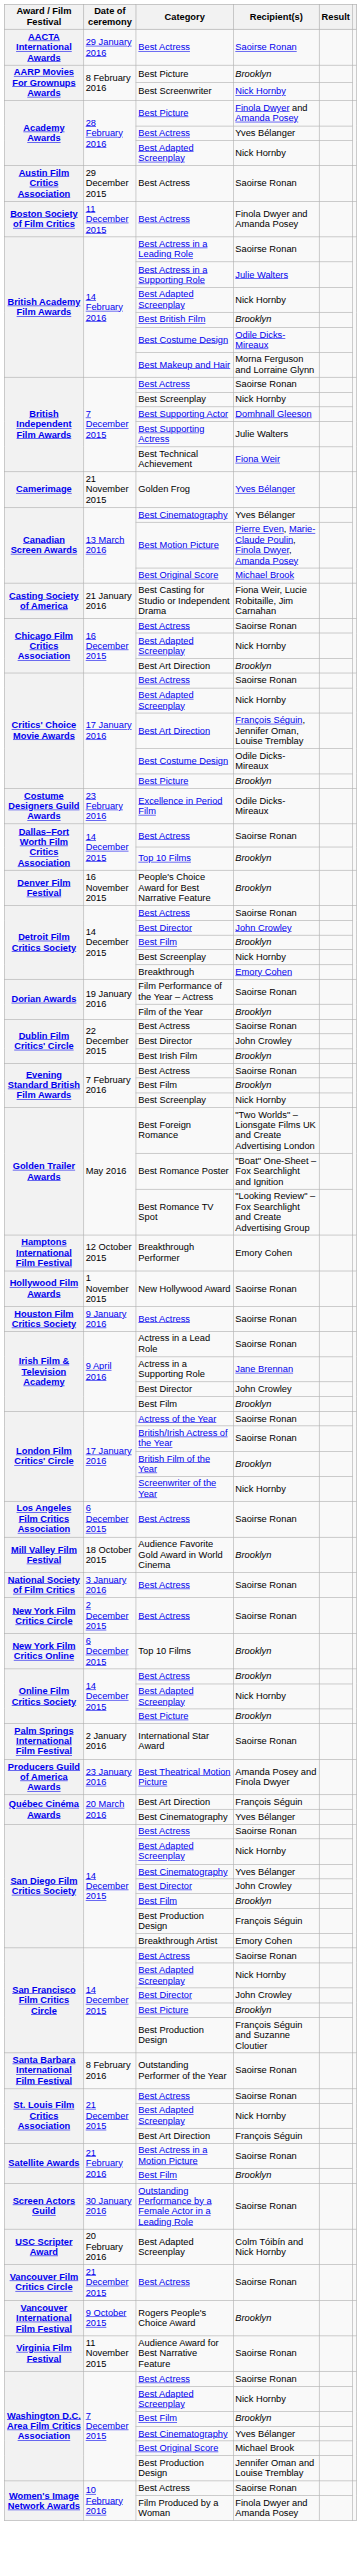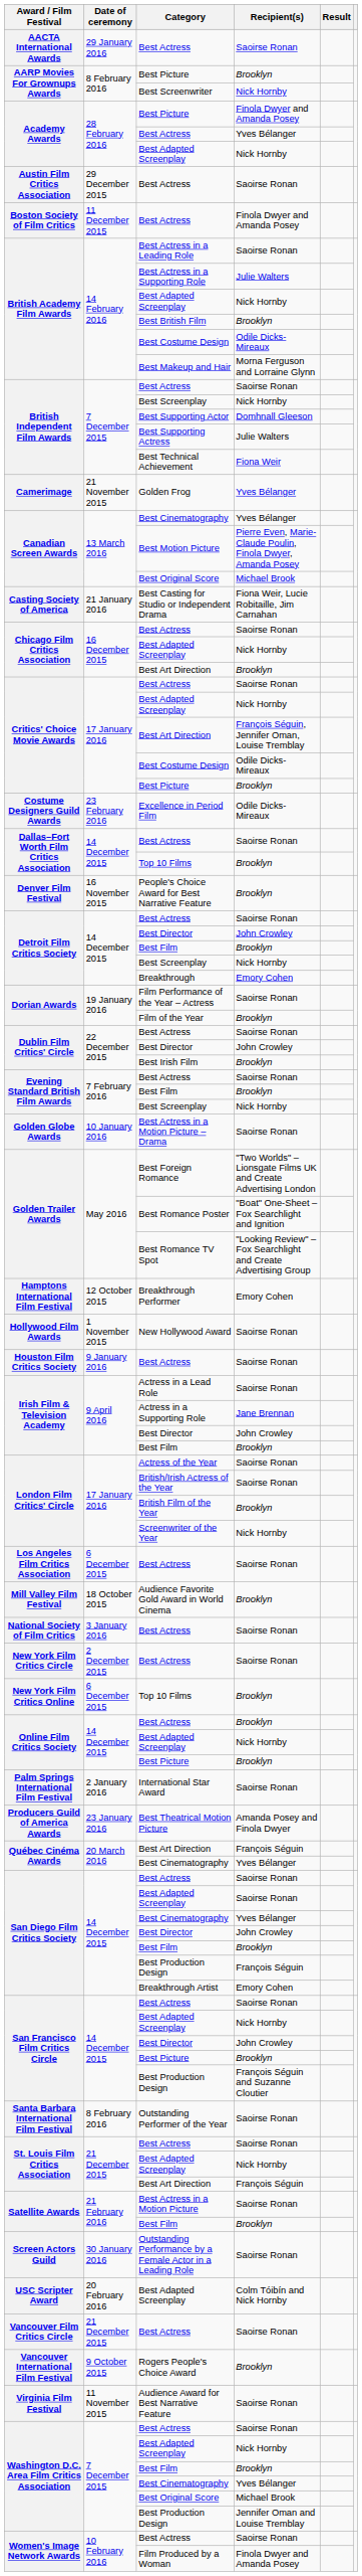+ row: Golden Globe Awards | 10 January 2016 | Best Actress in a Motion Picture – Drama | Saoirse Ronan
San Diego Film Critics Society / Best Adapted Screenplay | Recipient(s): Nick Hornby -> Saoirse Ronan
